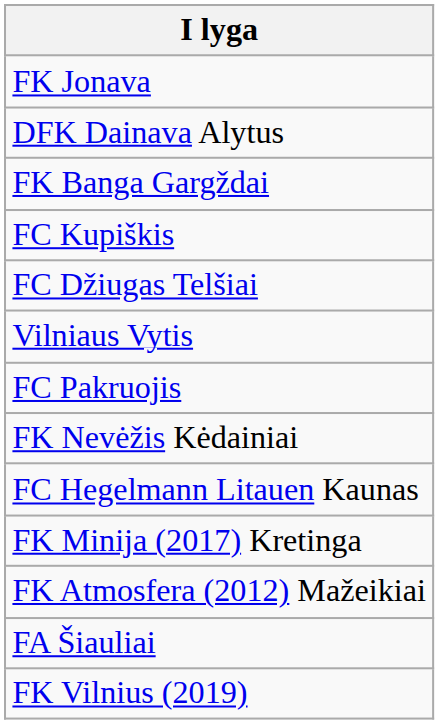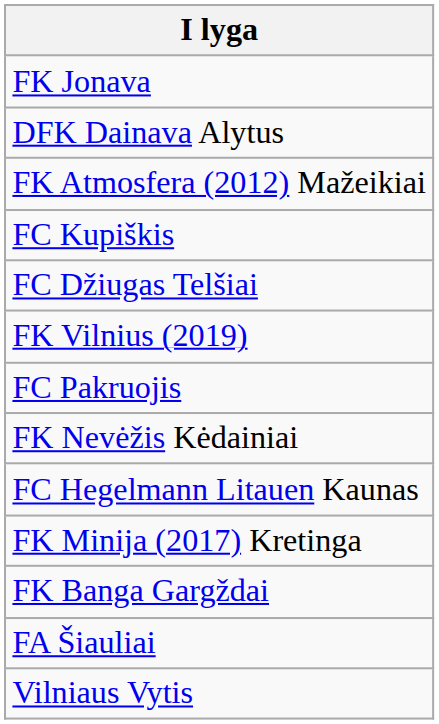row 4 | column 1: FK Banga Gargždai -> FK Atmosfera (2012) Mažeikiai
row 7 | column 1: Vilniaus Vytis -> FK Vilnius (2019)
row 12 | column 1: FK Atmosfera (2012) Mažeikiai -> FK Banga Gargždai
row 14 | column 1: FK Vilnius (2019) -> Vilniaus Vytis
